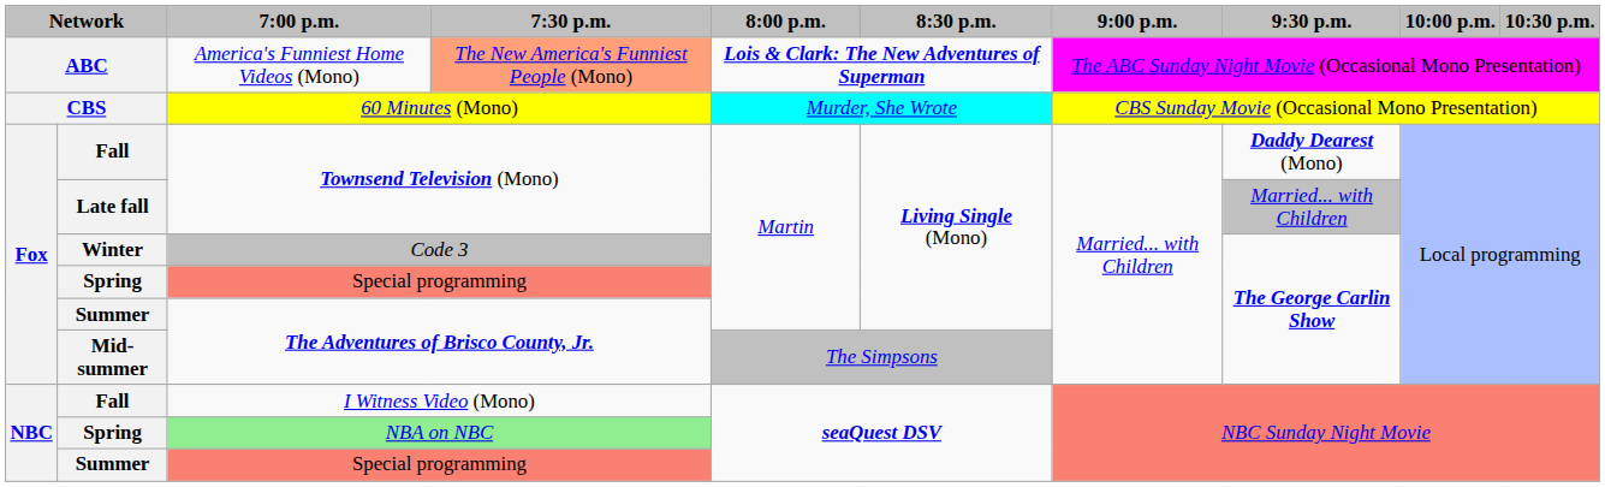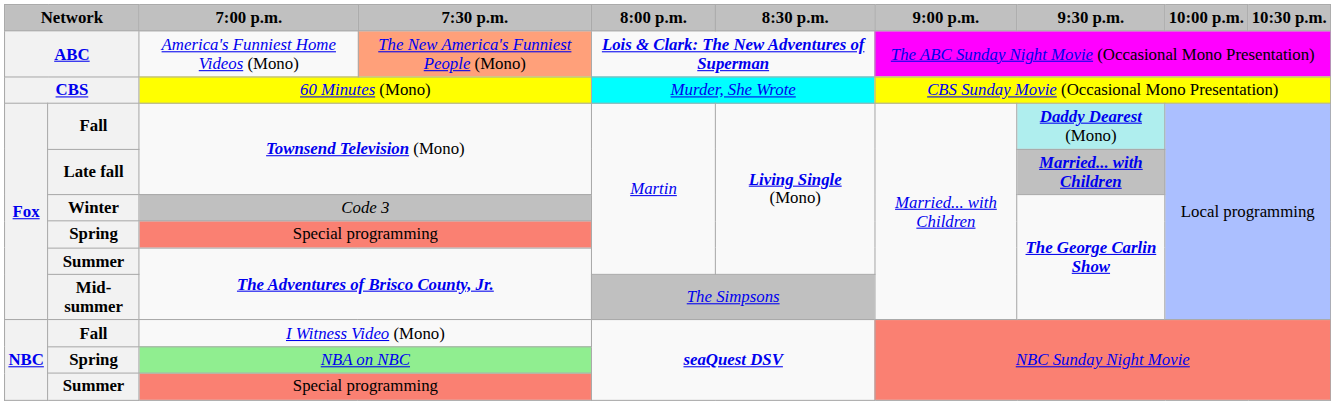Fall / Townsend Television (Mono) | 9:30 p.m.: no background -> paleturquoise background
Late fall | 9:30 p.m.: normal -> bold
